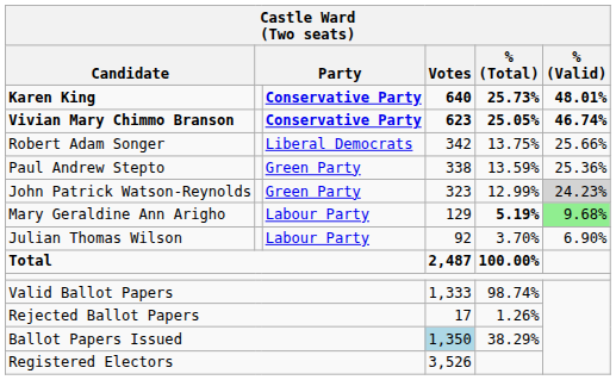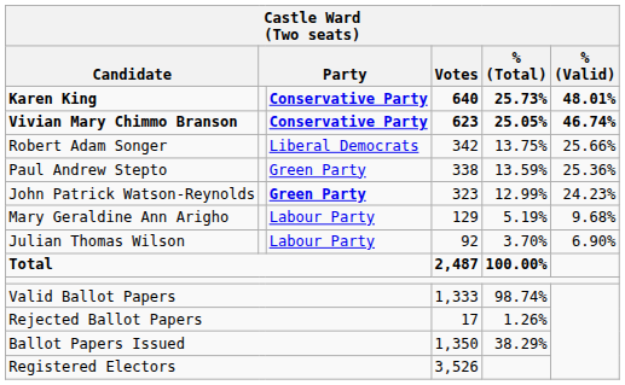John Patrick Watson-Reynolds | column 3: normal -> bold
John Patrick Watson-Reynolds | % (Valid): lightgrey background -> no background
Mary Geraldine Ann Arigho | % (Total): bold -> normal
Mary Geraldine Ann Arigho | % (Valid): lightgreen background -> no background
Ballot Papers Issued | Votes: lightblue background -> no background
